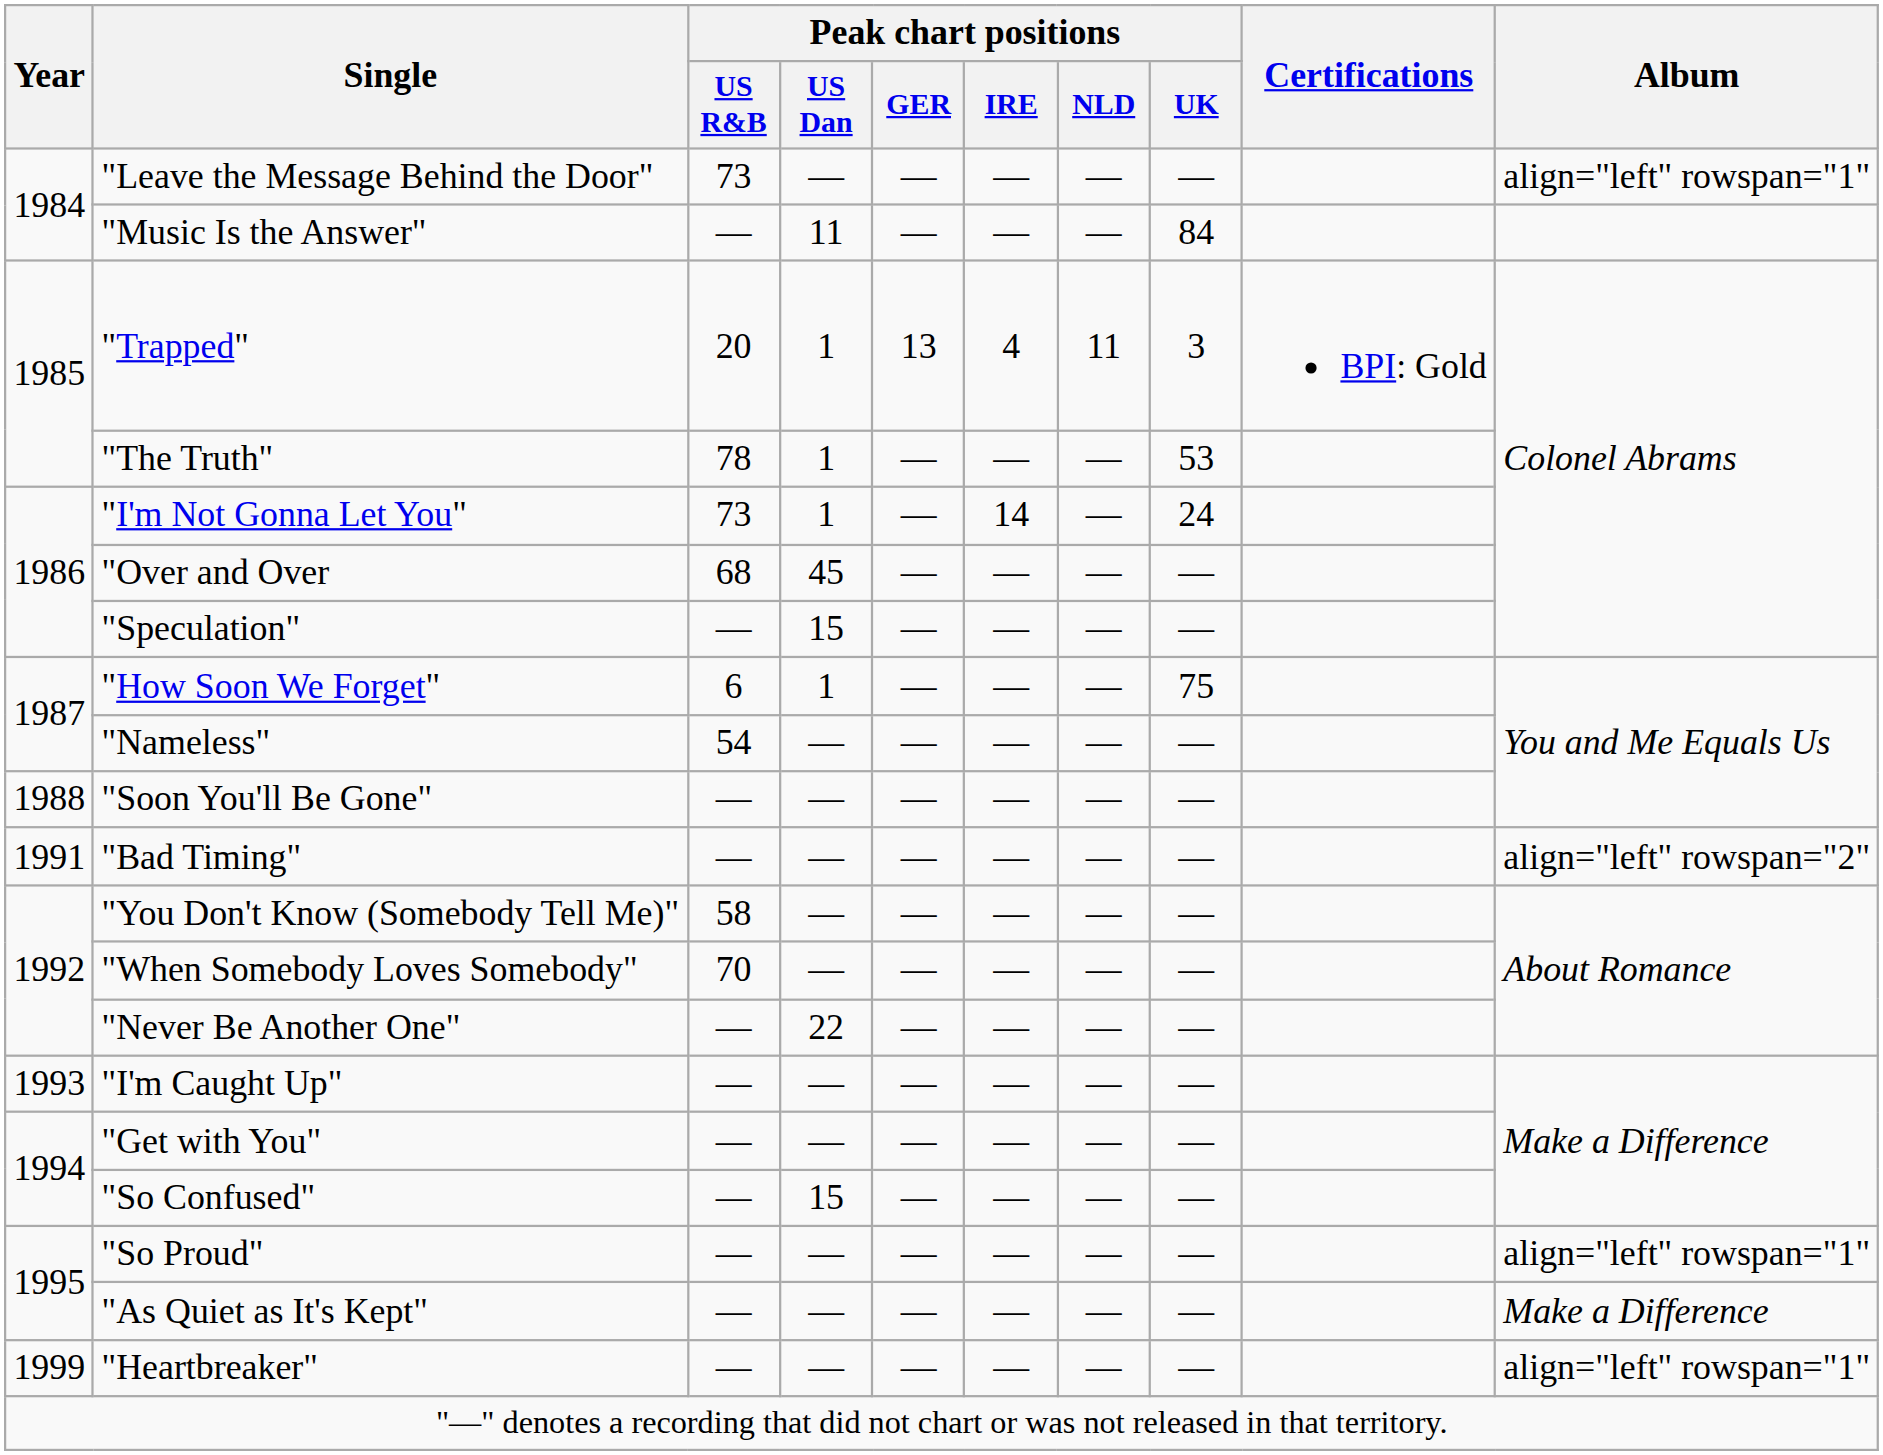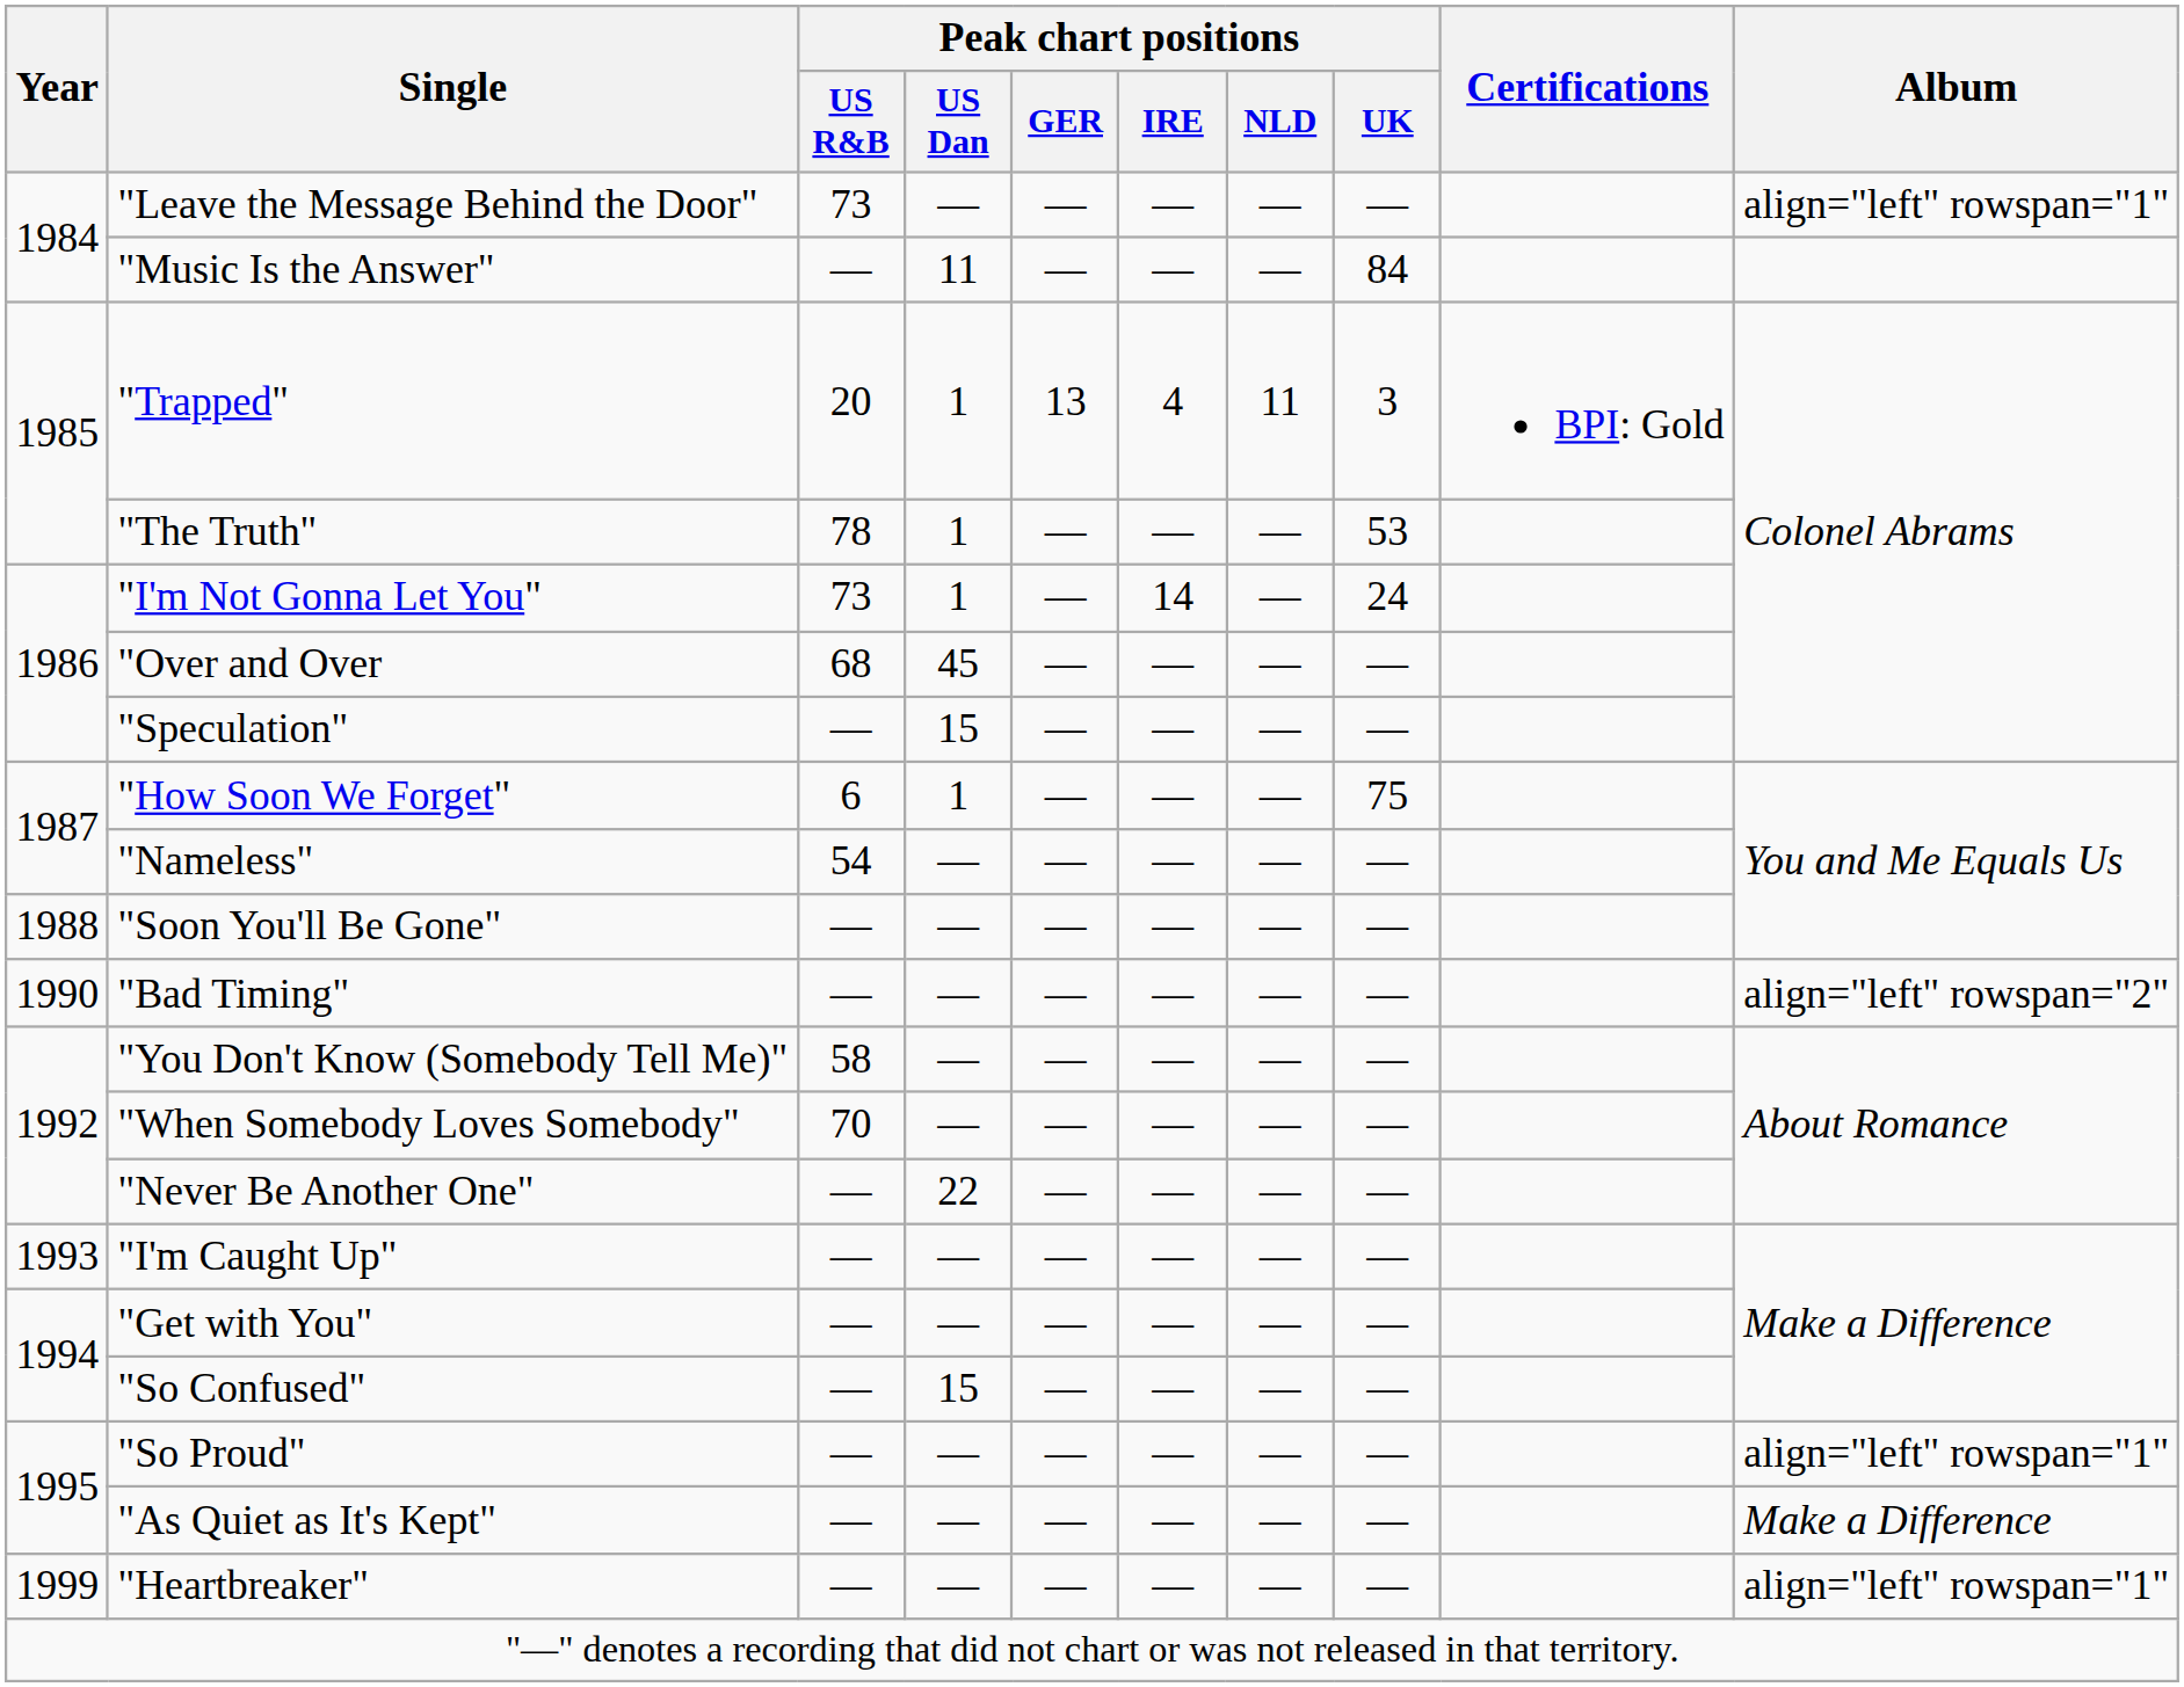"Bad Timing" | Year: 1991 -> 1990
